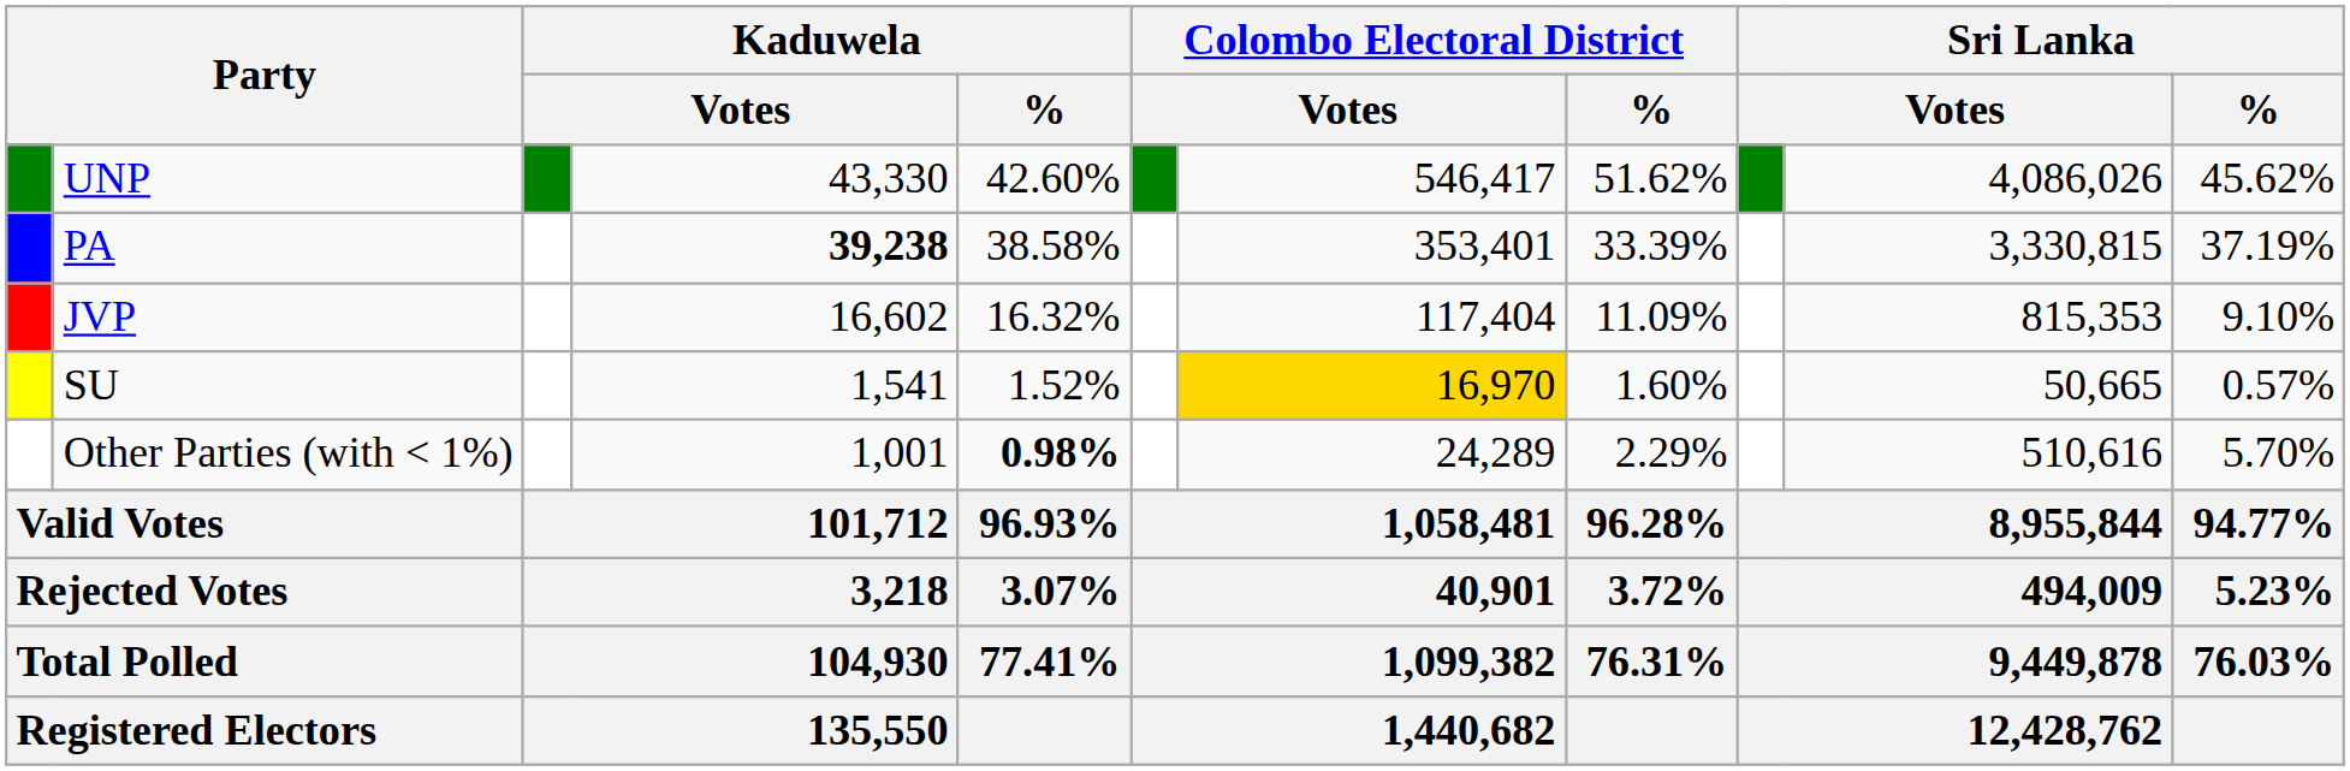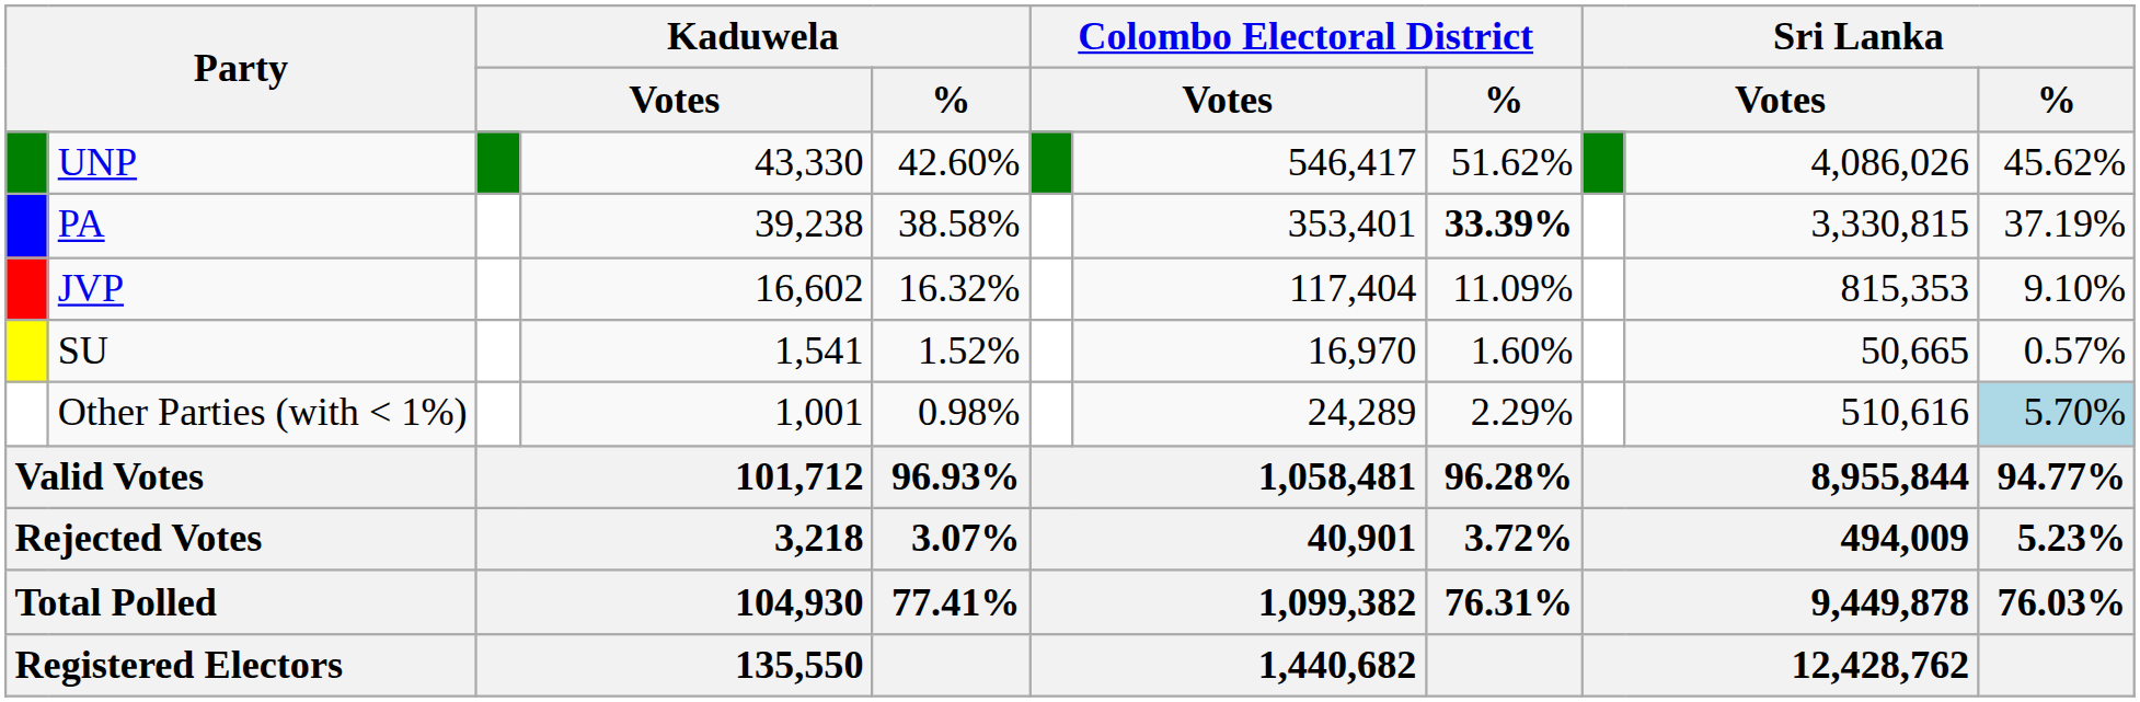PA | column 4: bold -> normal
PA | Colombo Electoral District / %: normal -> bold
SU | column 7: gold background -> no background
Other Parties (with < 1%) | Kaduwela / %: bold -> normal
Other Parties (with < 1%) | Sri Lanka / %: no background -> lightblue background
